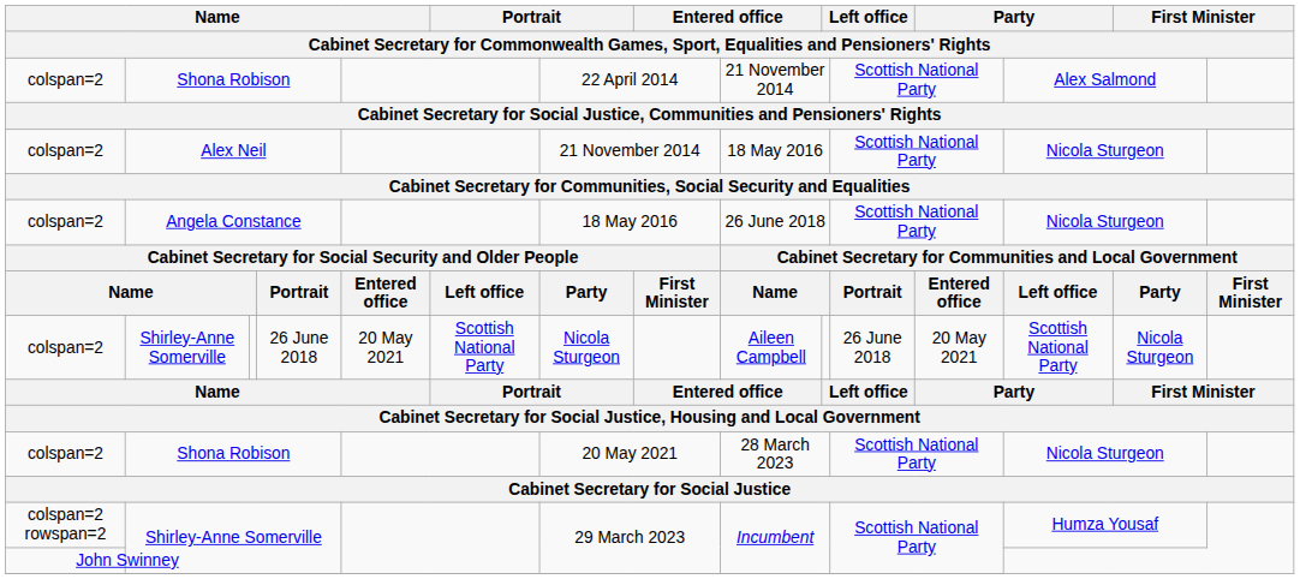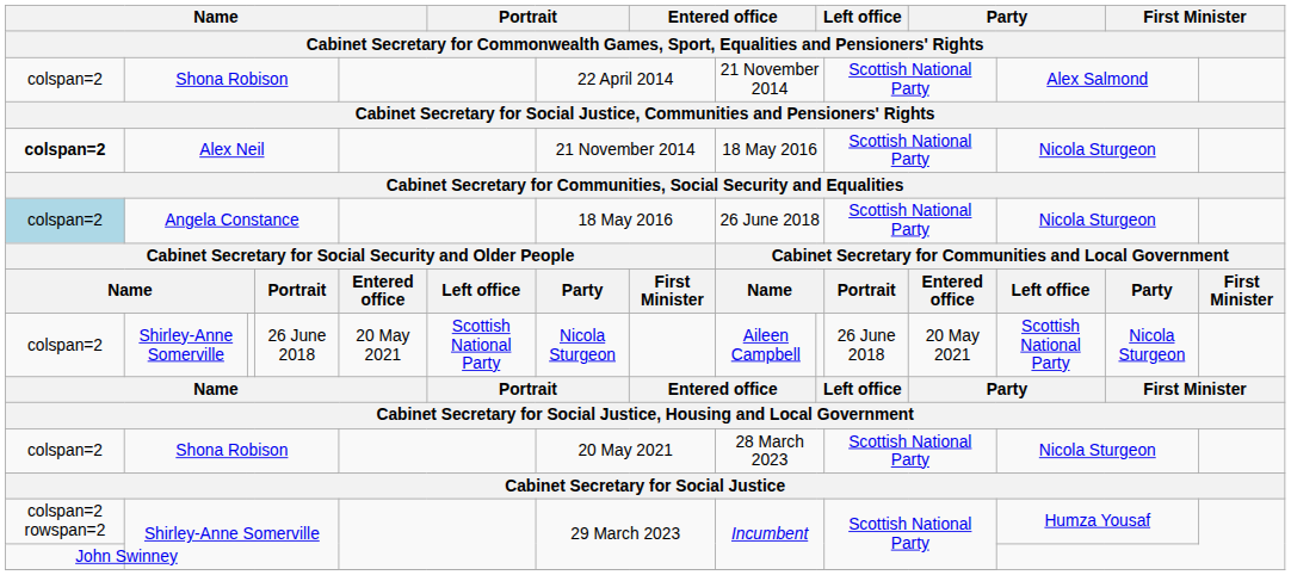Alex Neil | column 1: normal -> bold
Angela Constance | column 1: no background -> lightblue background
